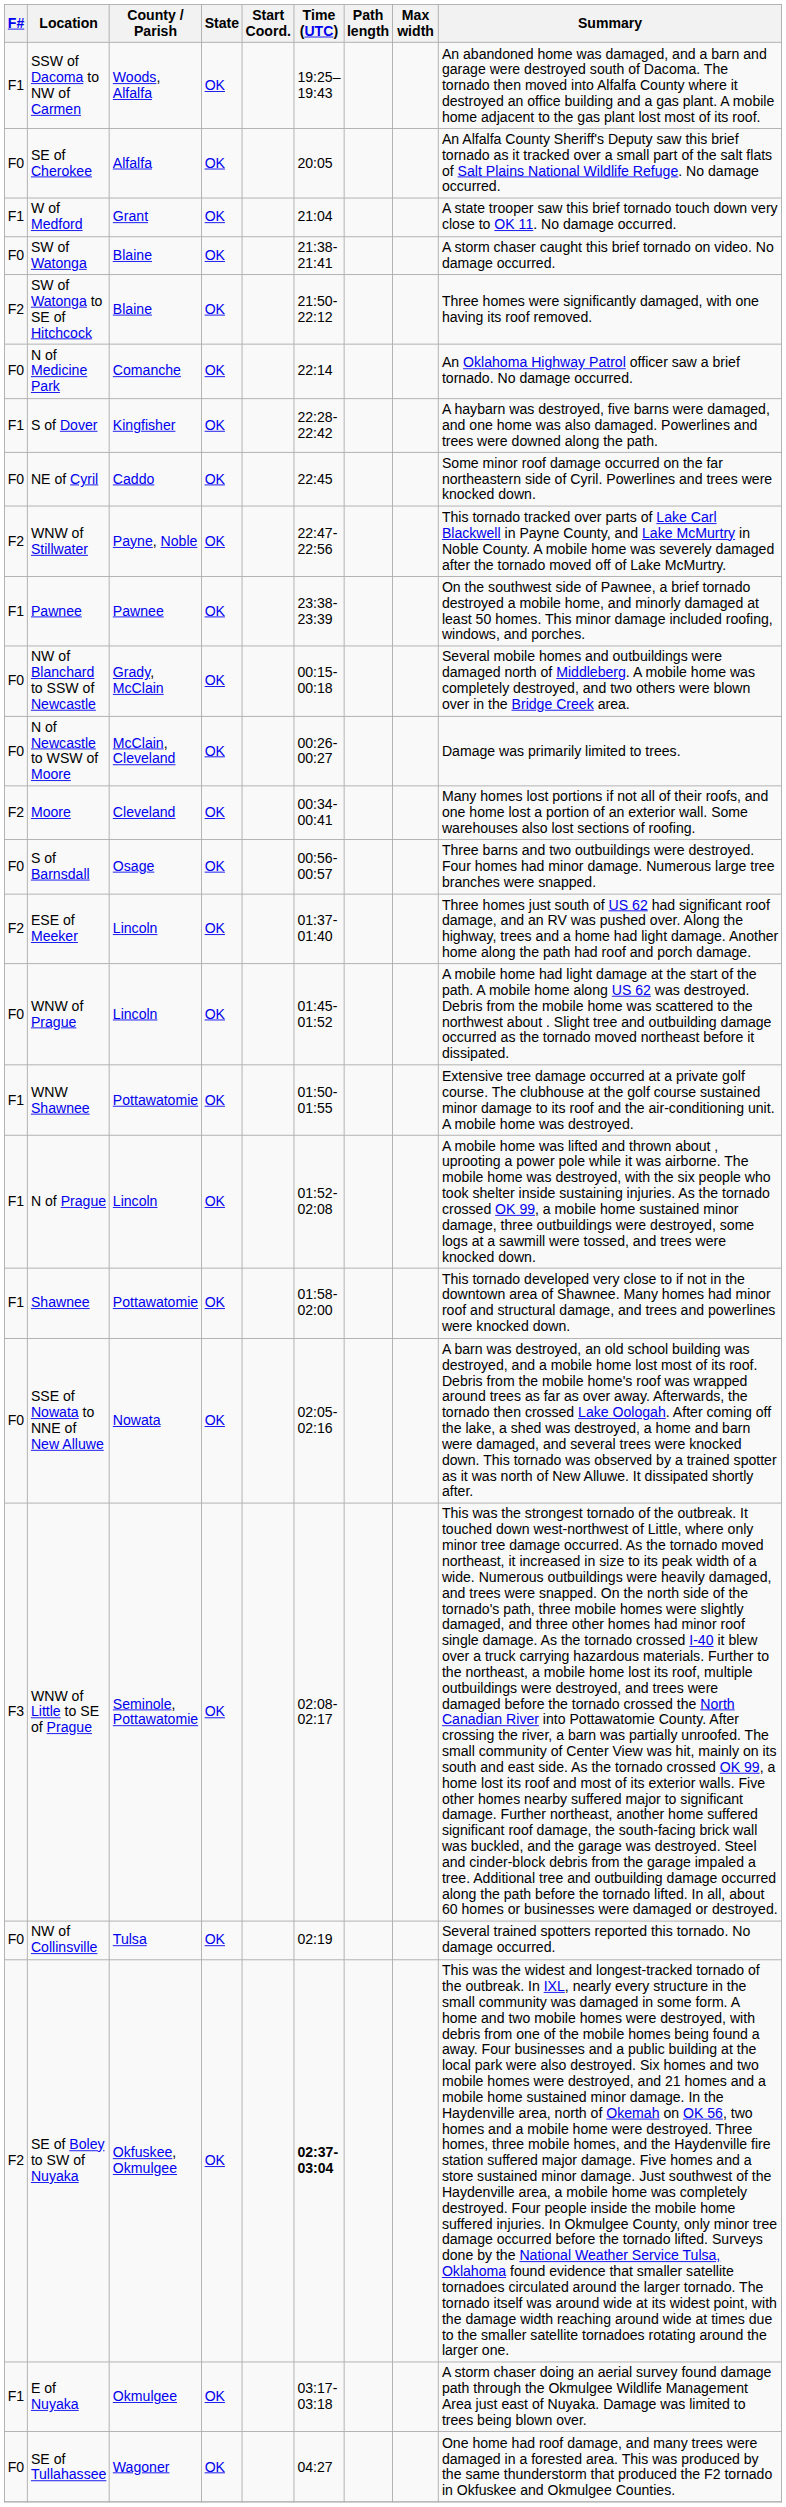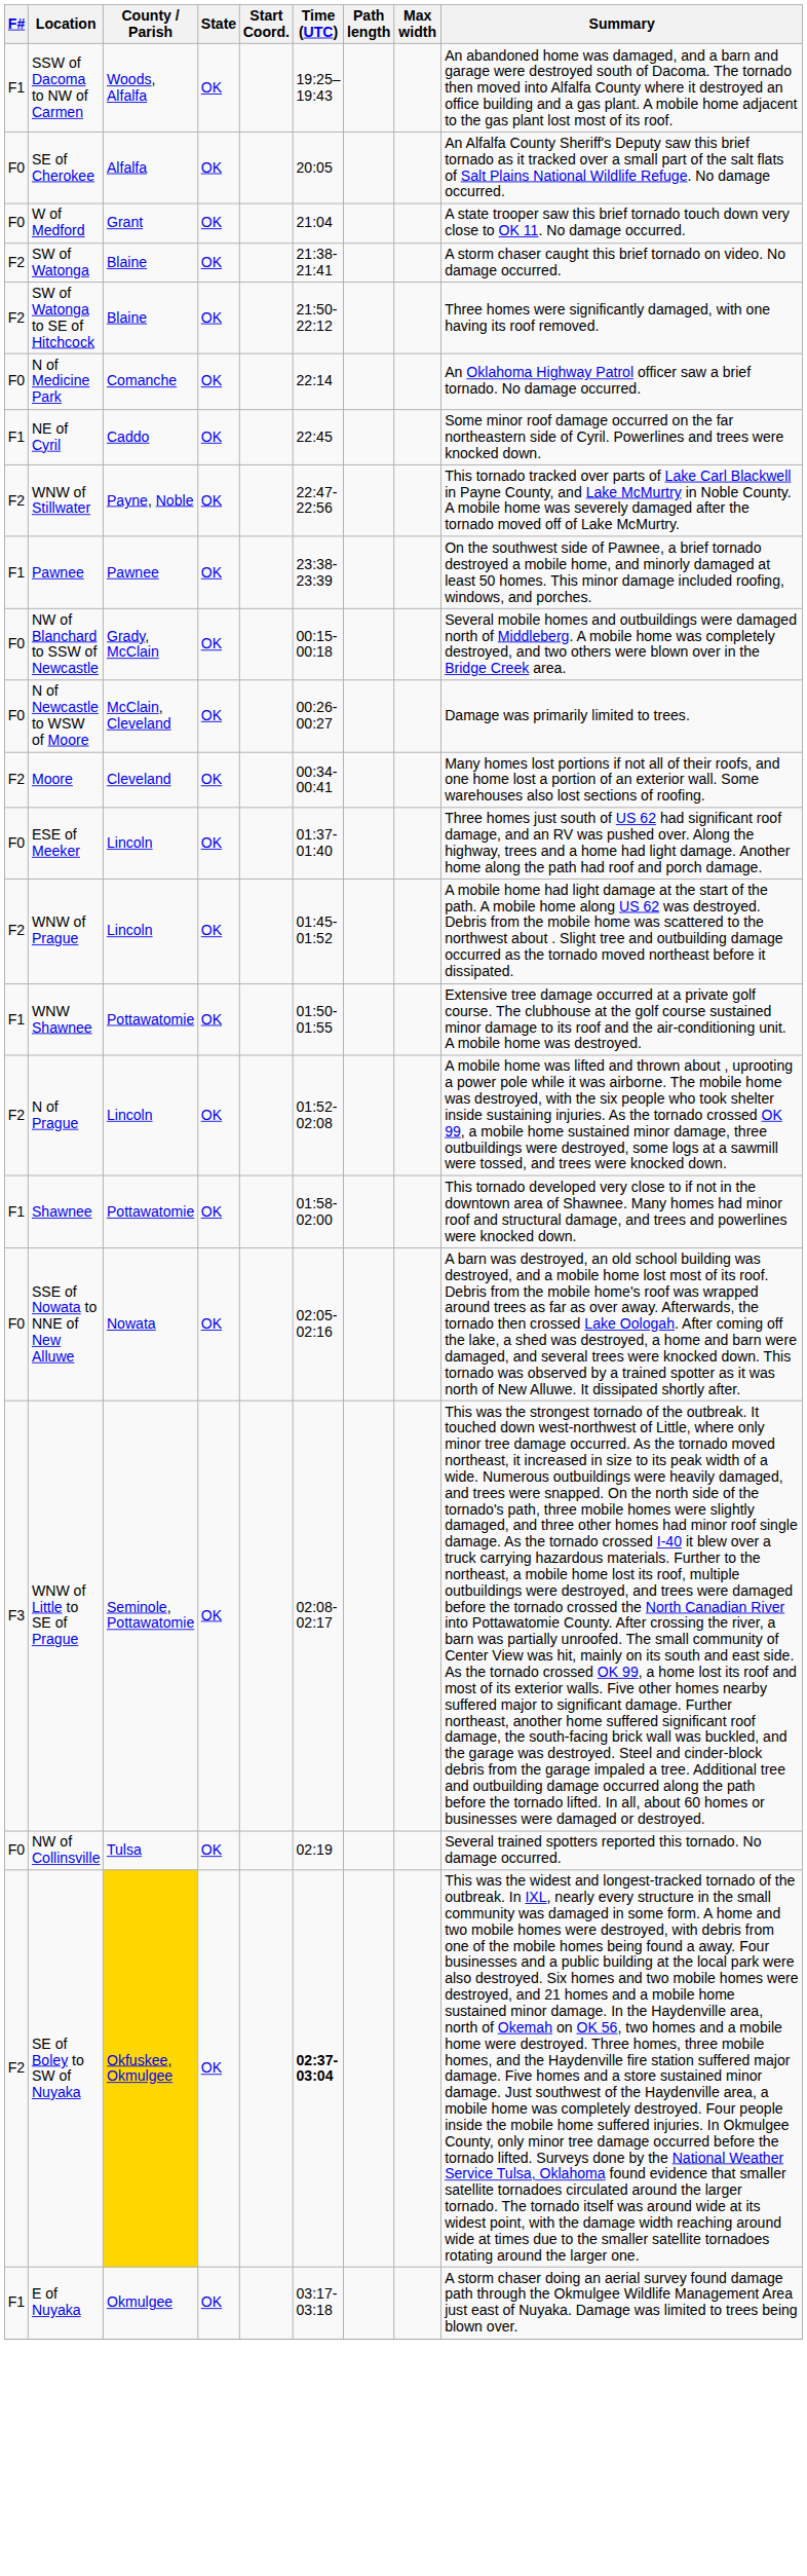W of Medford | F#: F1 -> F0
SW of Watonga | F#: F0 -> F2
- row: F1 | S of Dover | Kingfisher | OK | 22:28-22:42 | A haybarn was destroyed, five barns were damaged, and one home was also damaged. Powerlines and trees were downed along the path.
NE of Cyril | F#: F0 -> F1
- row: F0 | S of Barnsdall | Osage | OK | 00:56-00:57 | Three barns and two outbuildings were destroyed. Four homes had minor damage. Numerous large tree branches were snapped.
ESE of Meeker | F#: F2 -> F0
WNW of Prague | F#: F0 -> F2
N of Prague | F#: F1 -> F2
SE of Boley to SW of Nuyaka | County / Parish: no background -> gold background
- row: F0 | SE of Tullahassee | Wagoner | OK | 04:27 | One home had roof damage, and many trees were damaged in a forested area. This was produced by the same thunderstorm that produced the F2 tornado in Okfuskee and Okmulgee Counties.
